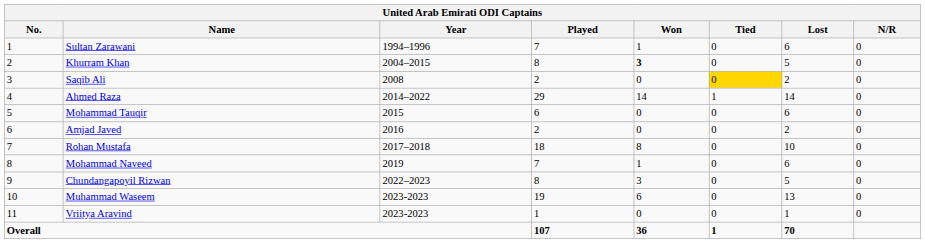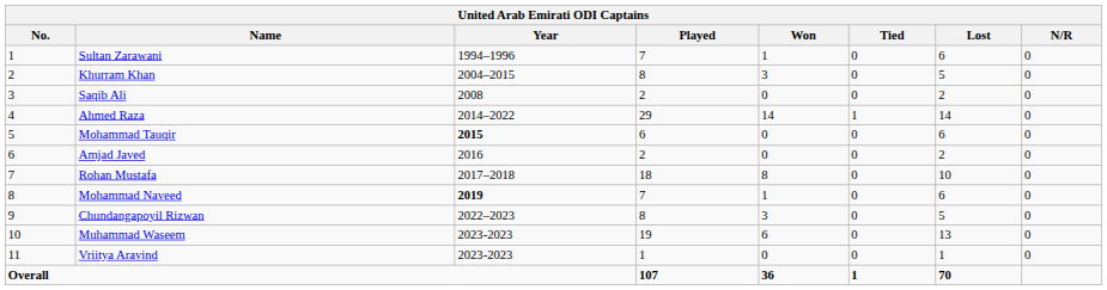Khurram Khan | Won: bold -> normal
Saqib Ali | Tied: gold background -> no background
Mohammad Tauqir | Year: normal -> bold
Mohammad Naveed | Year: normal -> bold
